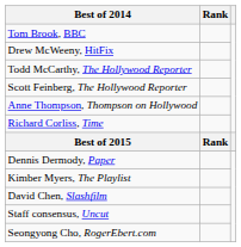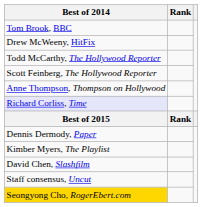Richard Corliss, Time | Best of 2014: no background -> lavender background
Seongyong Cho, RogerEbert.com | Best of 2014: no background -> gold background
